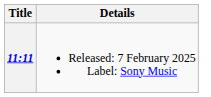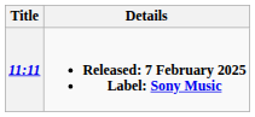11:11 | Details: normal -> bold
